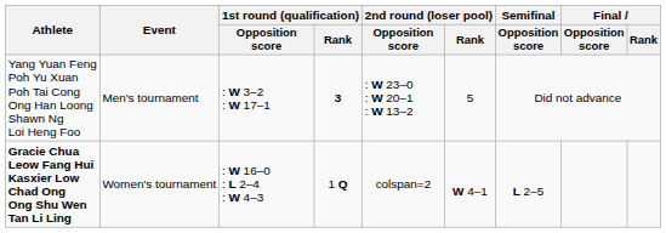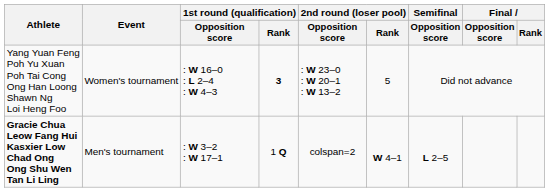row 3 | Event: Men's tournament -> Women's tournament
row 3 | 1st round (qualification) / Opposition score: : W 3–2 : W 17–1 -> : W 16–0 : L 2–4 : W 4–3
row 4 | Event: Women's tournament -> Men's tournament
row 4 | 1st round (qualification) / Opposition score: : W 16–0 : L 2–4 : W 4–3 -> : W 3–2 : W 17–1
